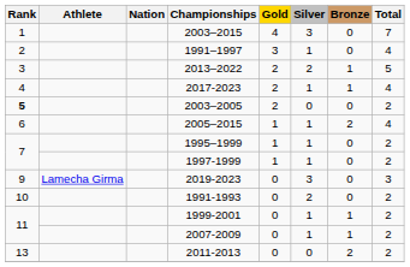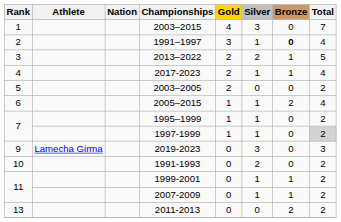1991–1997 | Bronze: normal -> bold
2003–2005 | Rank: bold -> normal
1997-1999 | Total: no background -> lightgrey background
